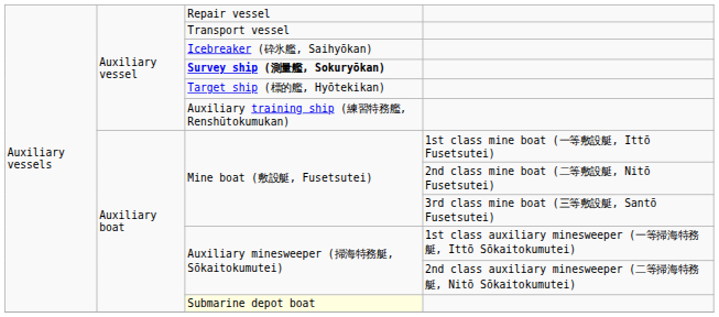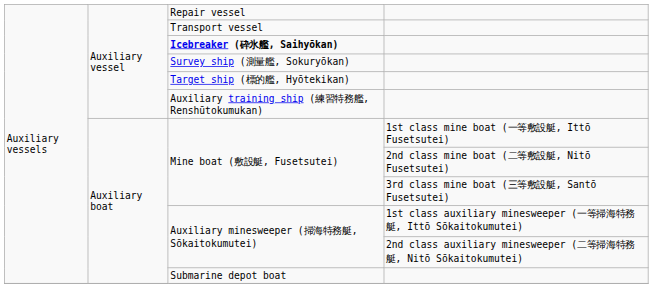Icebreaker (砕氷艦, Saihyōkan) | column 3: normal -> bold
Survey ship (測量艦, Sokuryōkan) | column 3: bold -> normal
Submarine depot boat | column 3: lightyellow background -> no background
